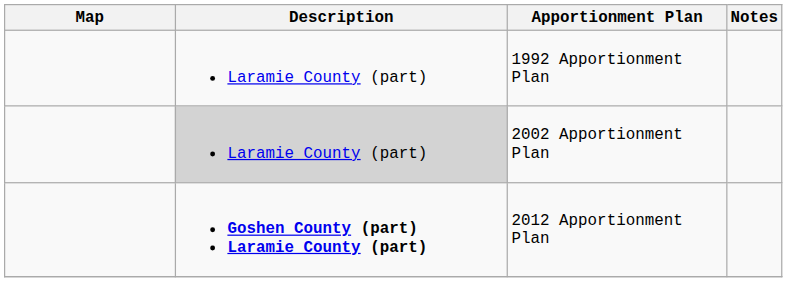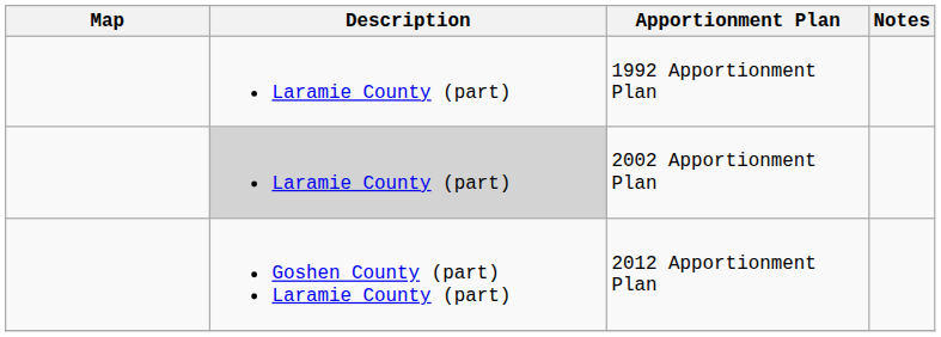2012 Apportionment Plan | Description: bold -> normal
